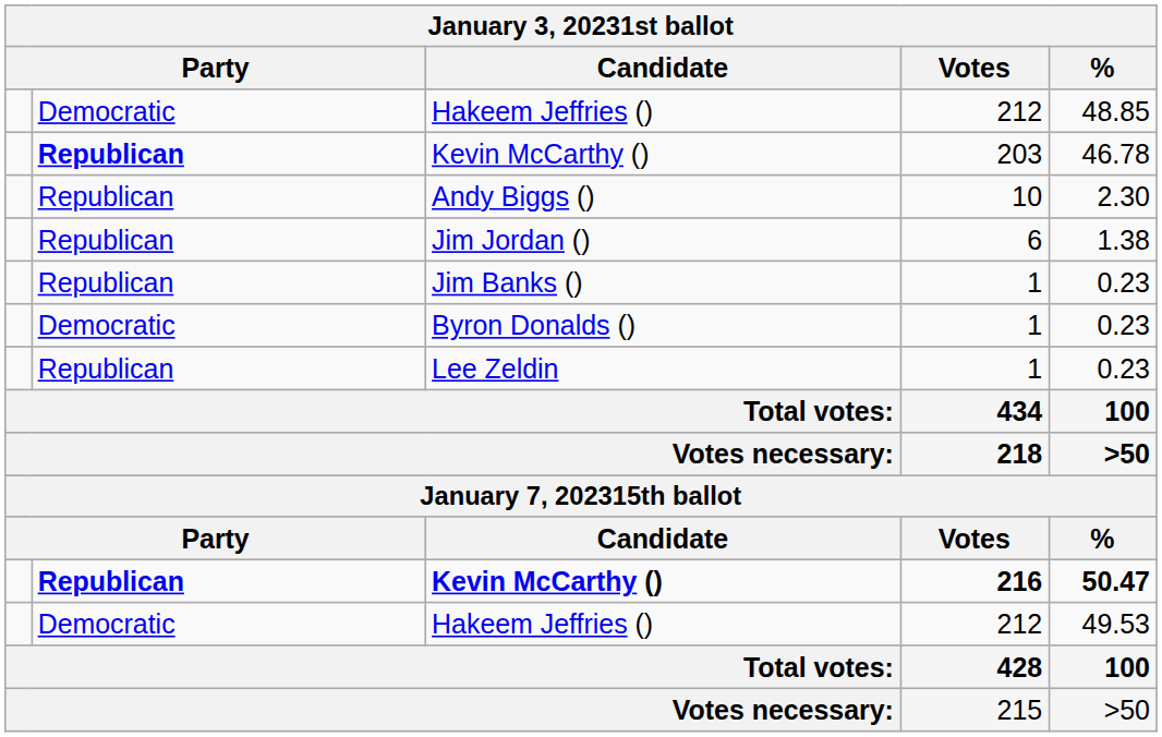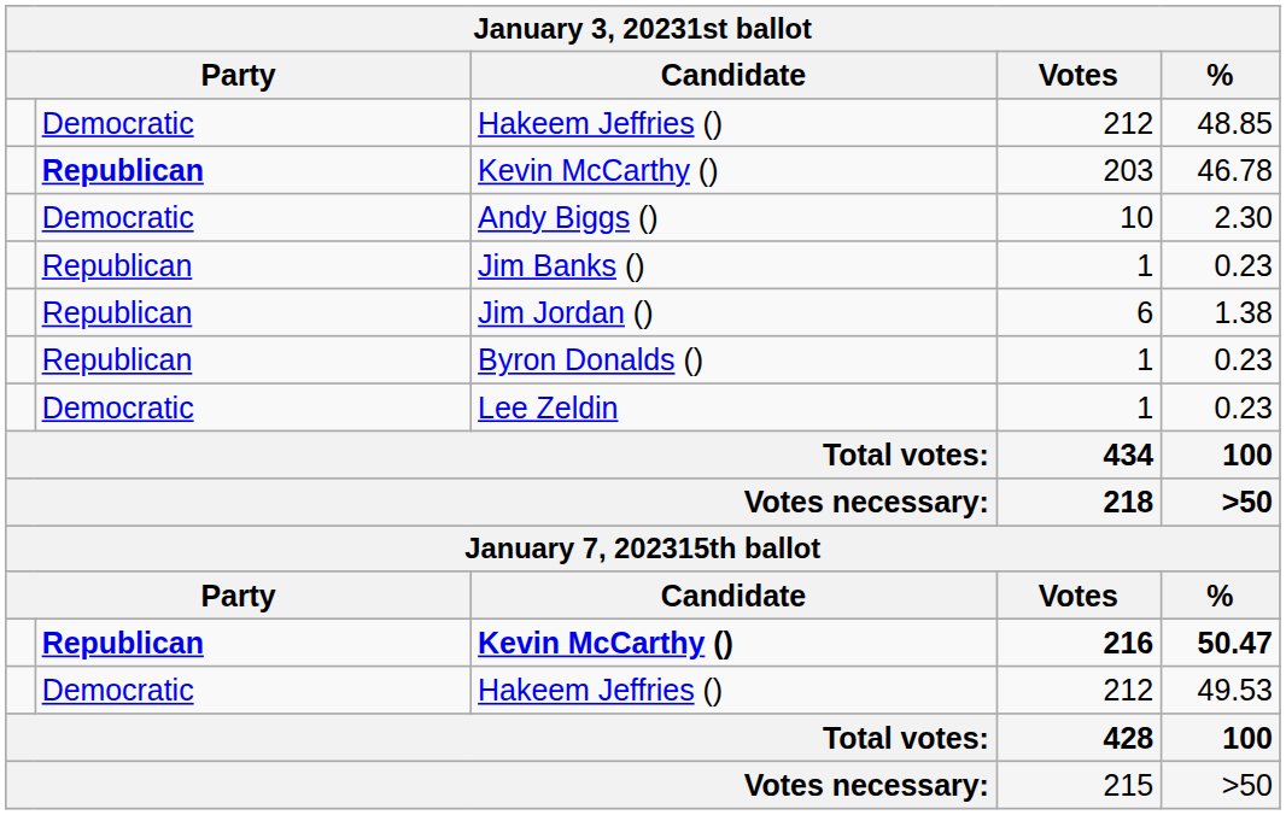10 | column 2: Republican -> Democratic
rows swapped: 6 <-> Jim Banks () / 1
Byron Donalds () / 1 | column 2: Democratic -> Republican
Lee Zeldin / 1 | column 2: Republican -> Democratic
